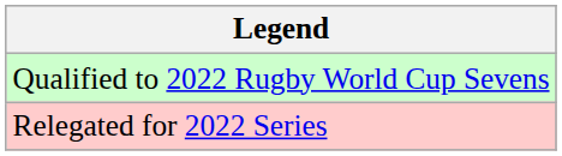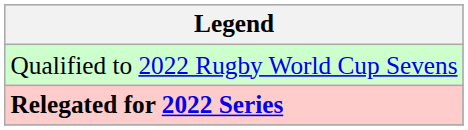row 3 | column 1: normal -> bold
